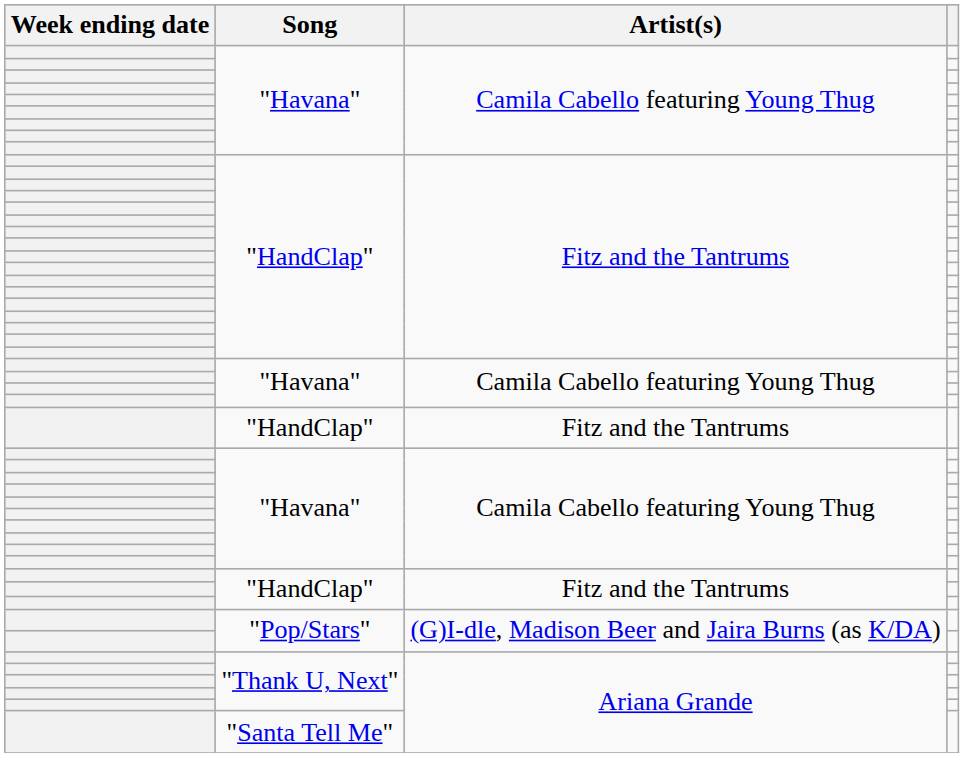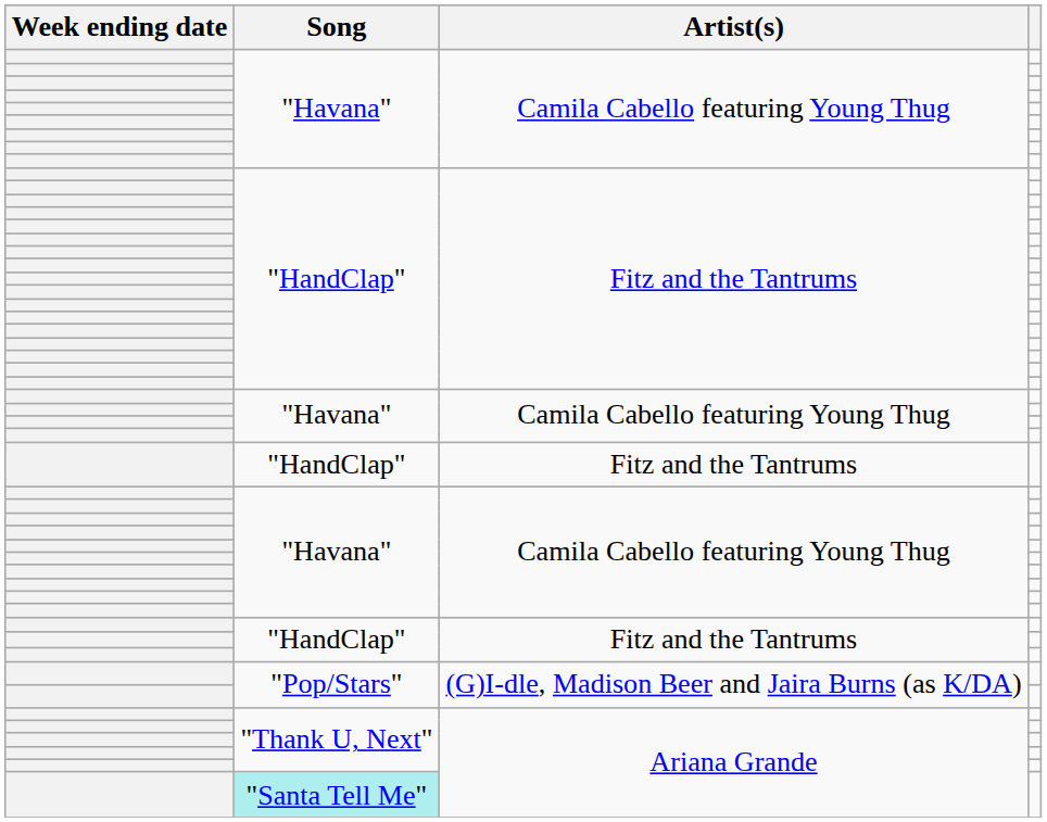"Santa Tell Me" | Song: no background -> paleturquoise background
